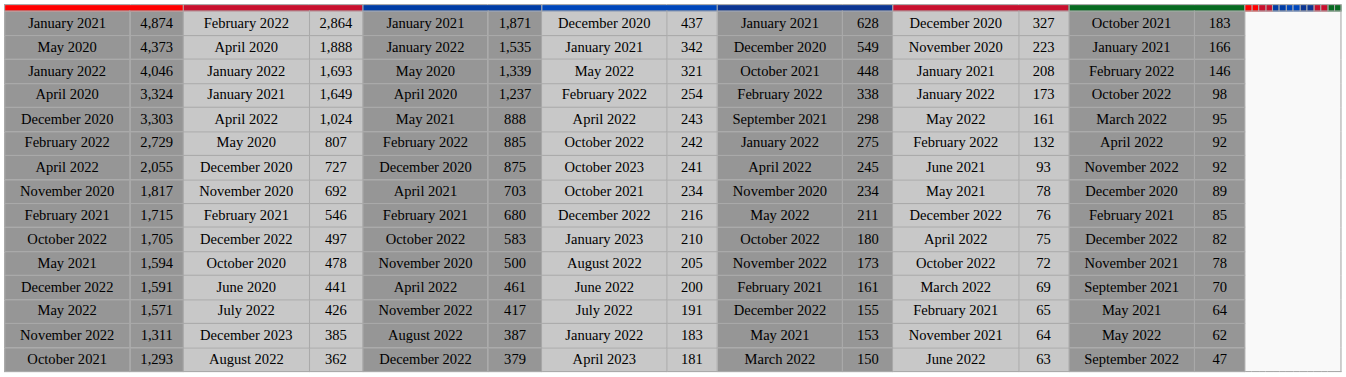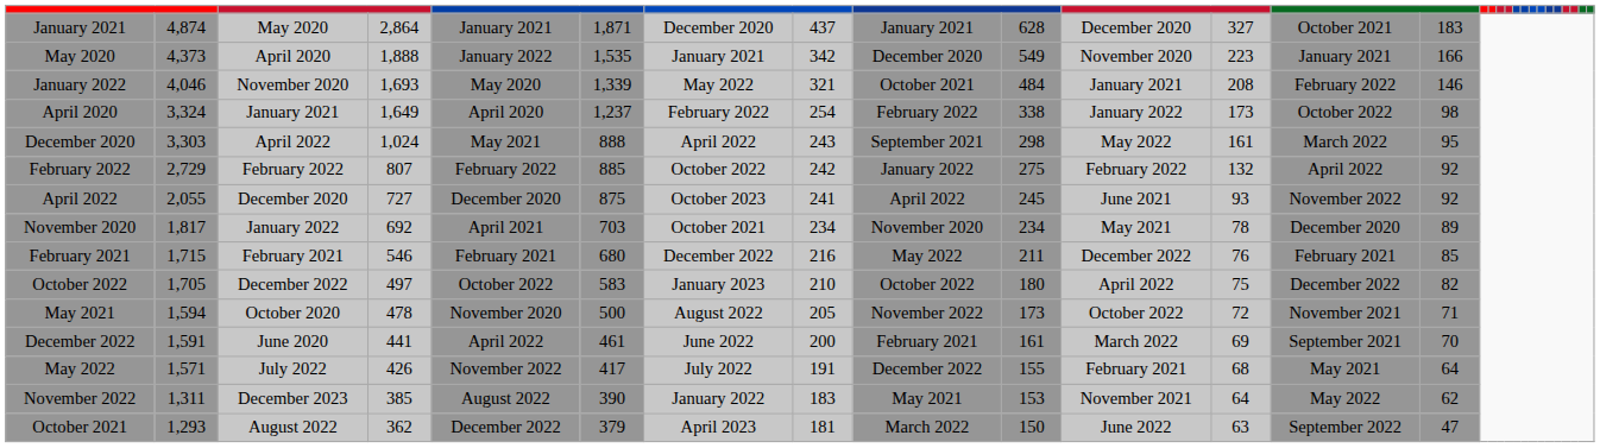row 2 | column 3: February 2022 -> May 2020
row 4 | column 3: January 2022 -> November 2020
row 4 | column 10: 448 -> 484
row 7 | column 3: May 2020 -> February 2022
row 9 | column 3: November 2020 -> January 2022
row 12 | column 14: 78 -> 71
row 14 | column 12: 65 -> 68
row 15 | column 6: 387 -> 390
